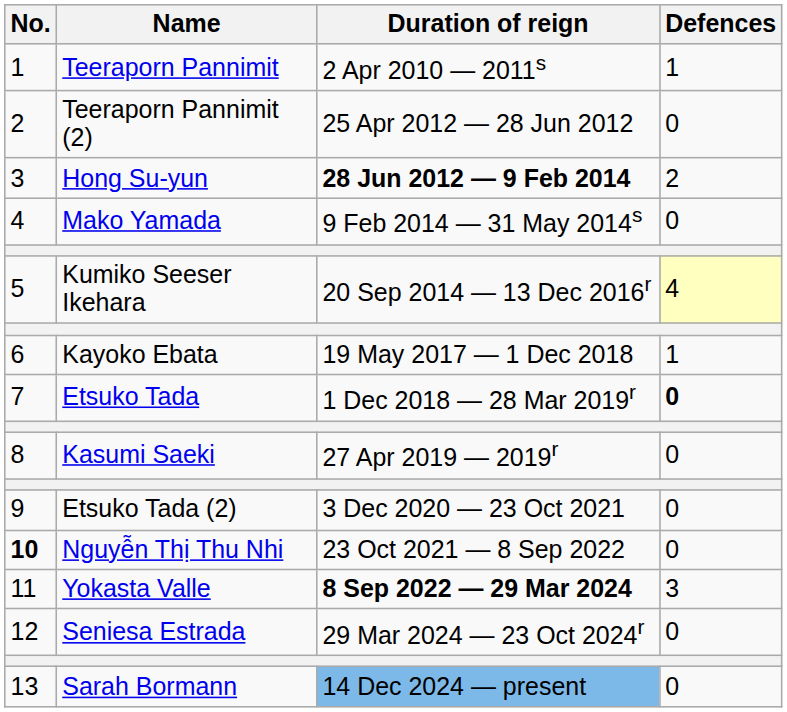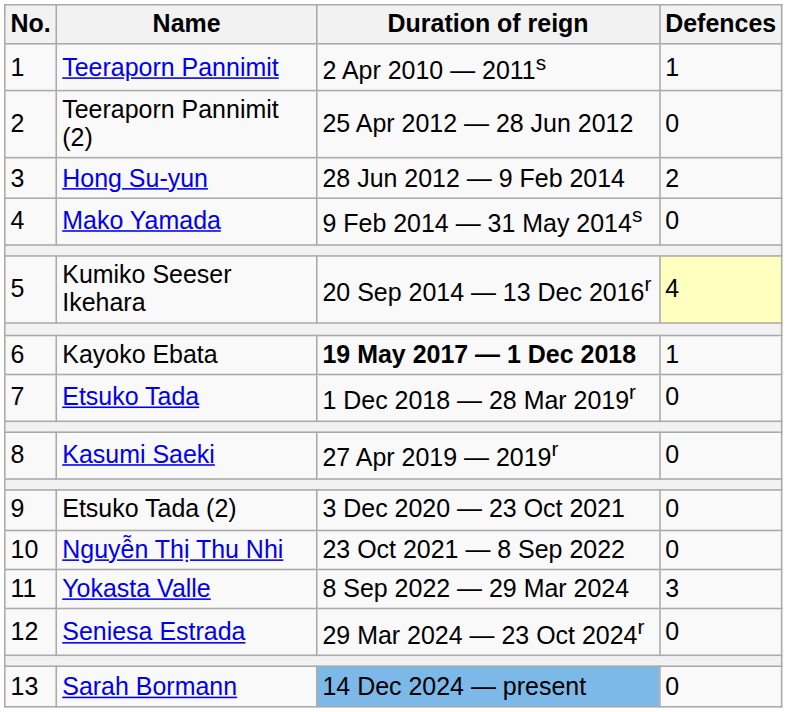Hong Su-yun | Duration of reign: bold -> normal
Kayoko Ebata | Duration of reign: normal -> bold
Etsuko Tada | Defences: bold -> normal
Nguyễn Thị Thu Nhi | No.: bold -> normal
Yokasta Valle | Duration of reign: bold -> normal
